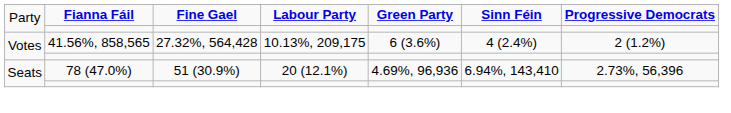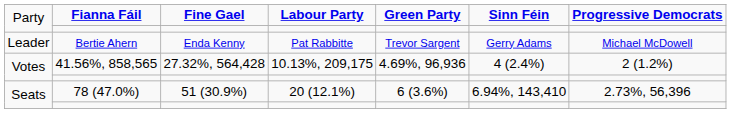+ row: Leader | Bertie Ahern | Enda Kenny | Pat Rabbitte | Trevor Sargent | Gerry Adams | Michael McDowell
Votes / 41.56%, 858,565 | column 5: 6 (3.6%) -> 4.69%, 96,936
Seats / 78 (47.0%) | column 5: 4.69%, 96,936 -> 6 (3.6%)
